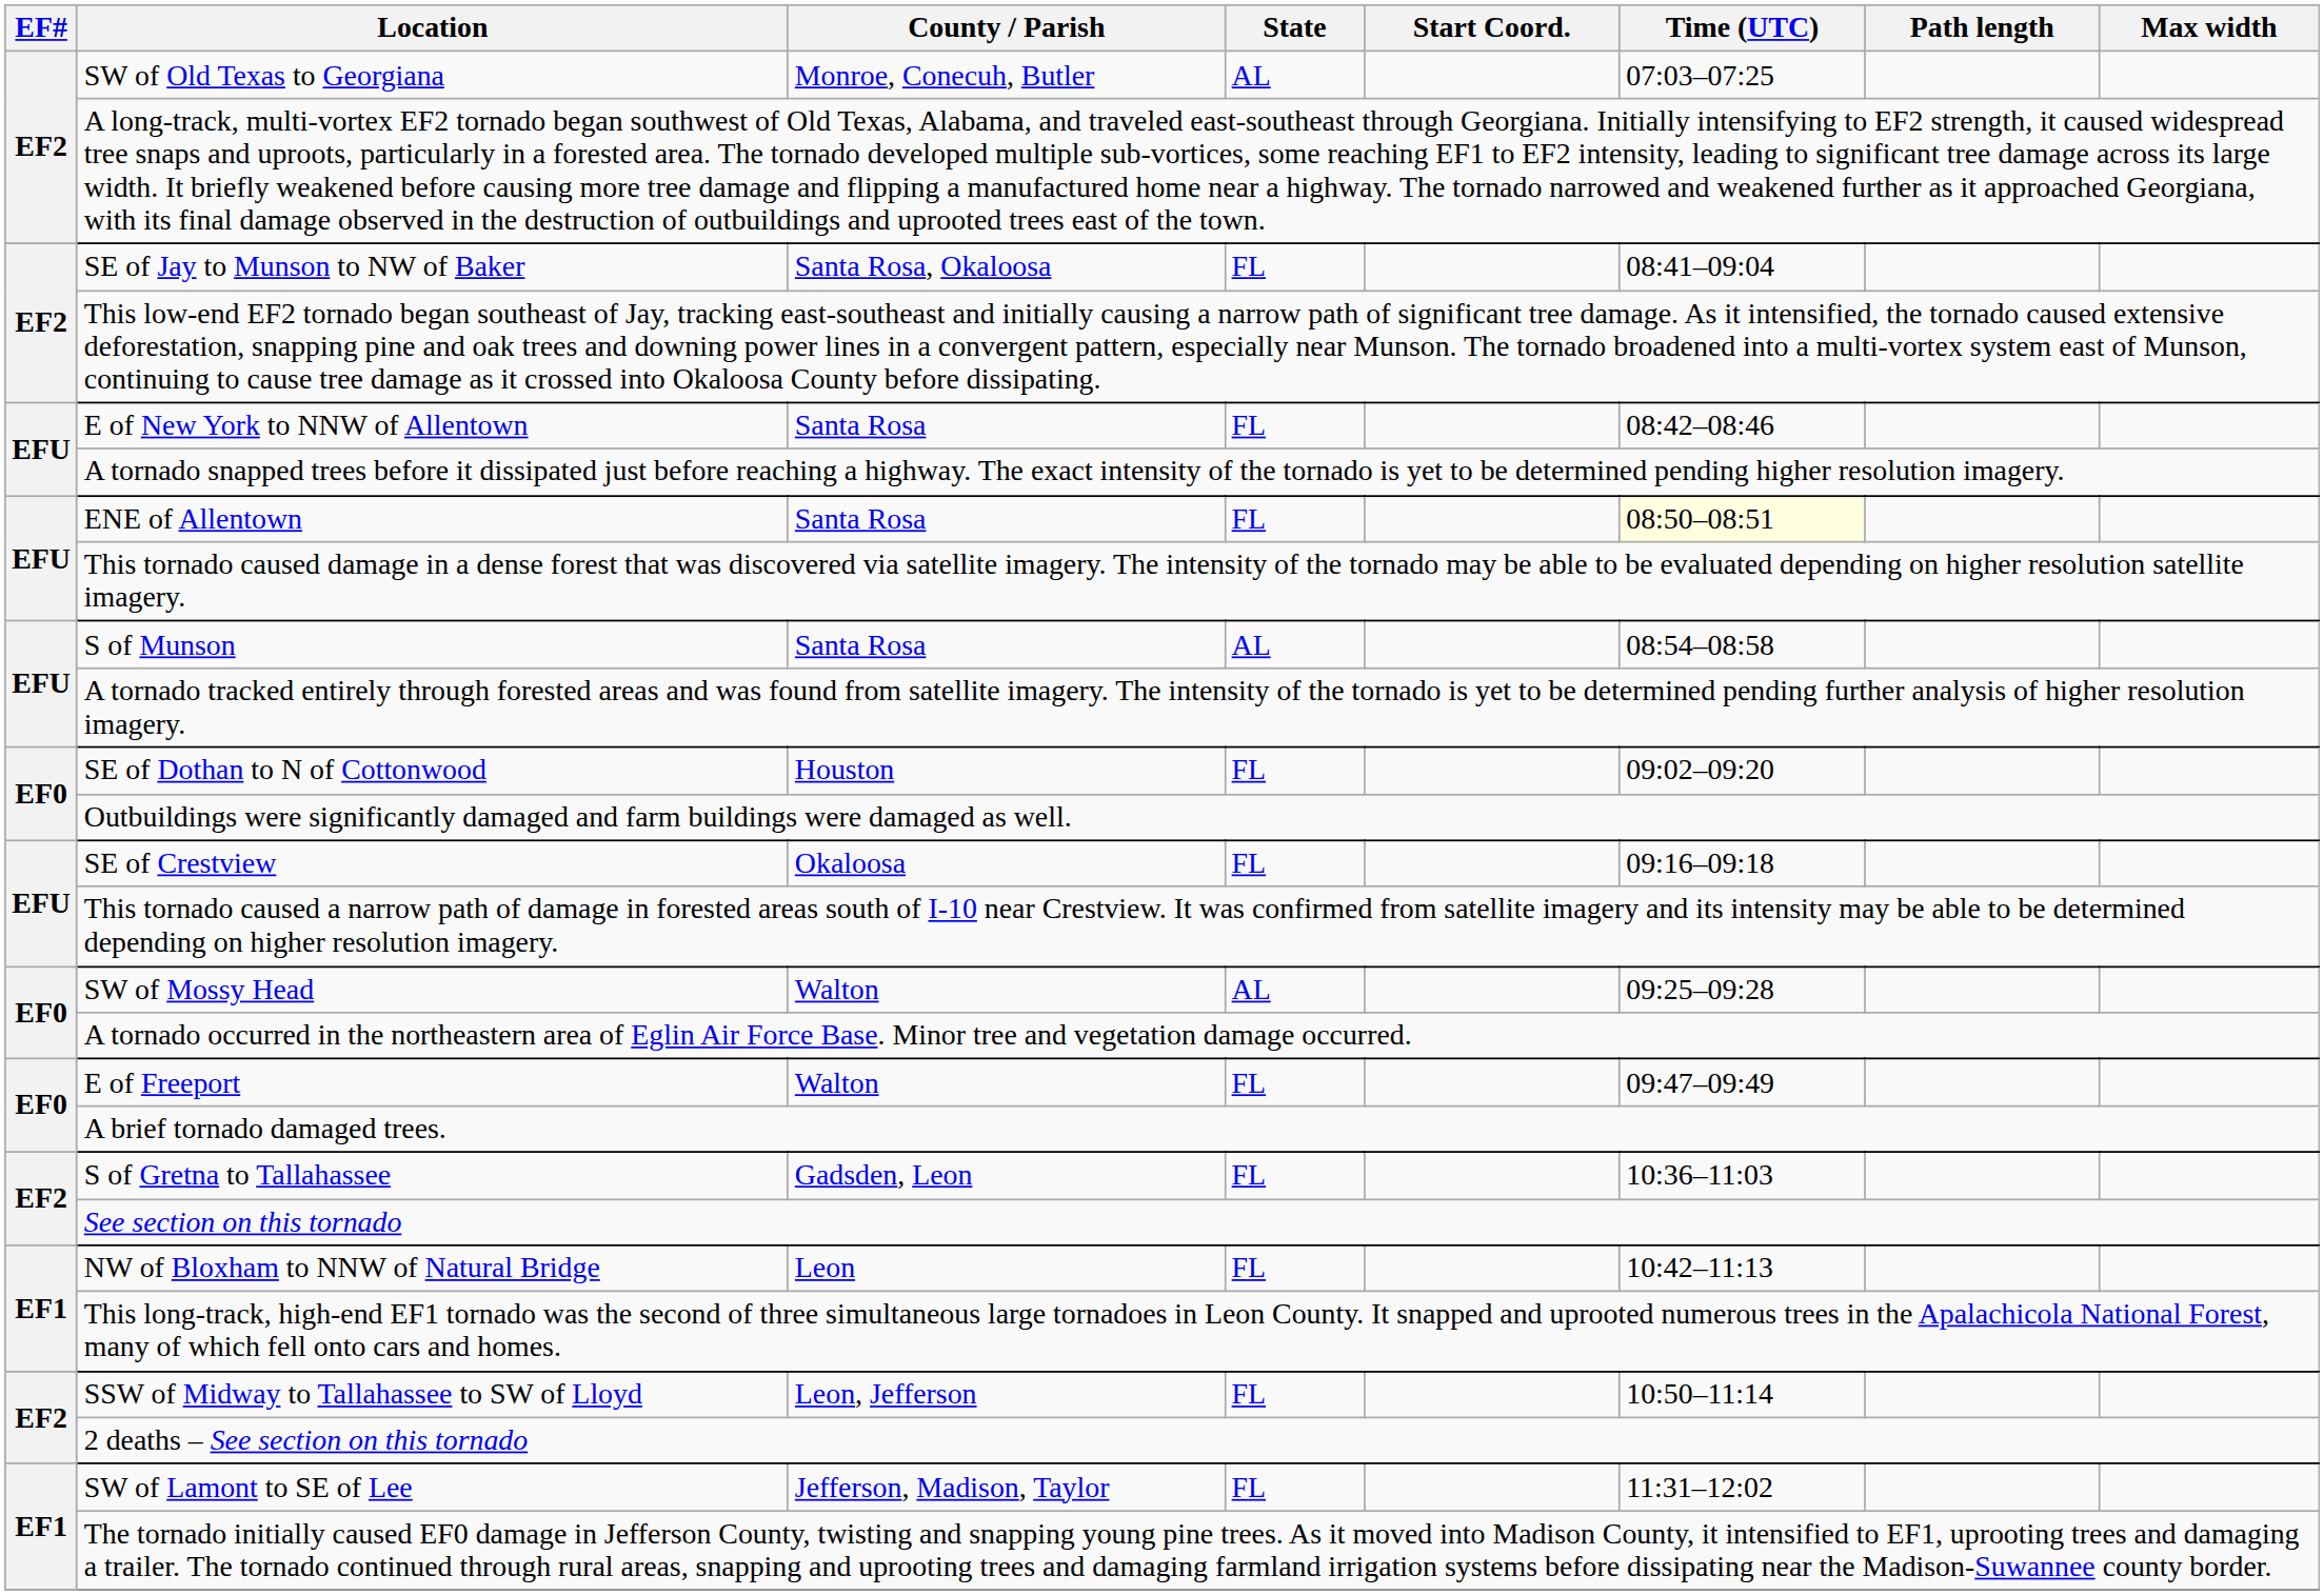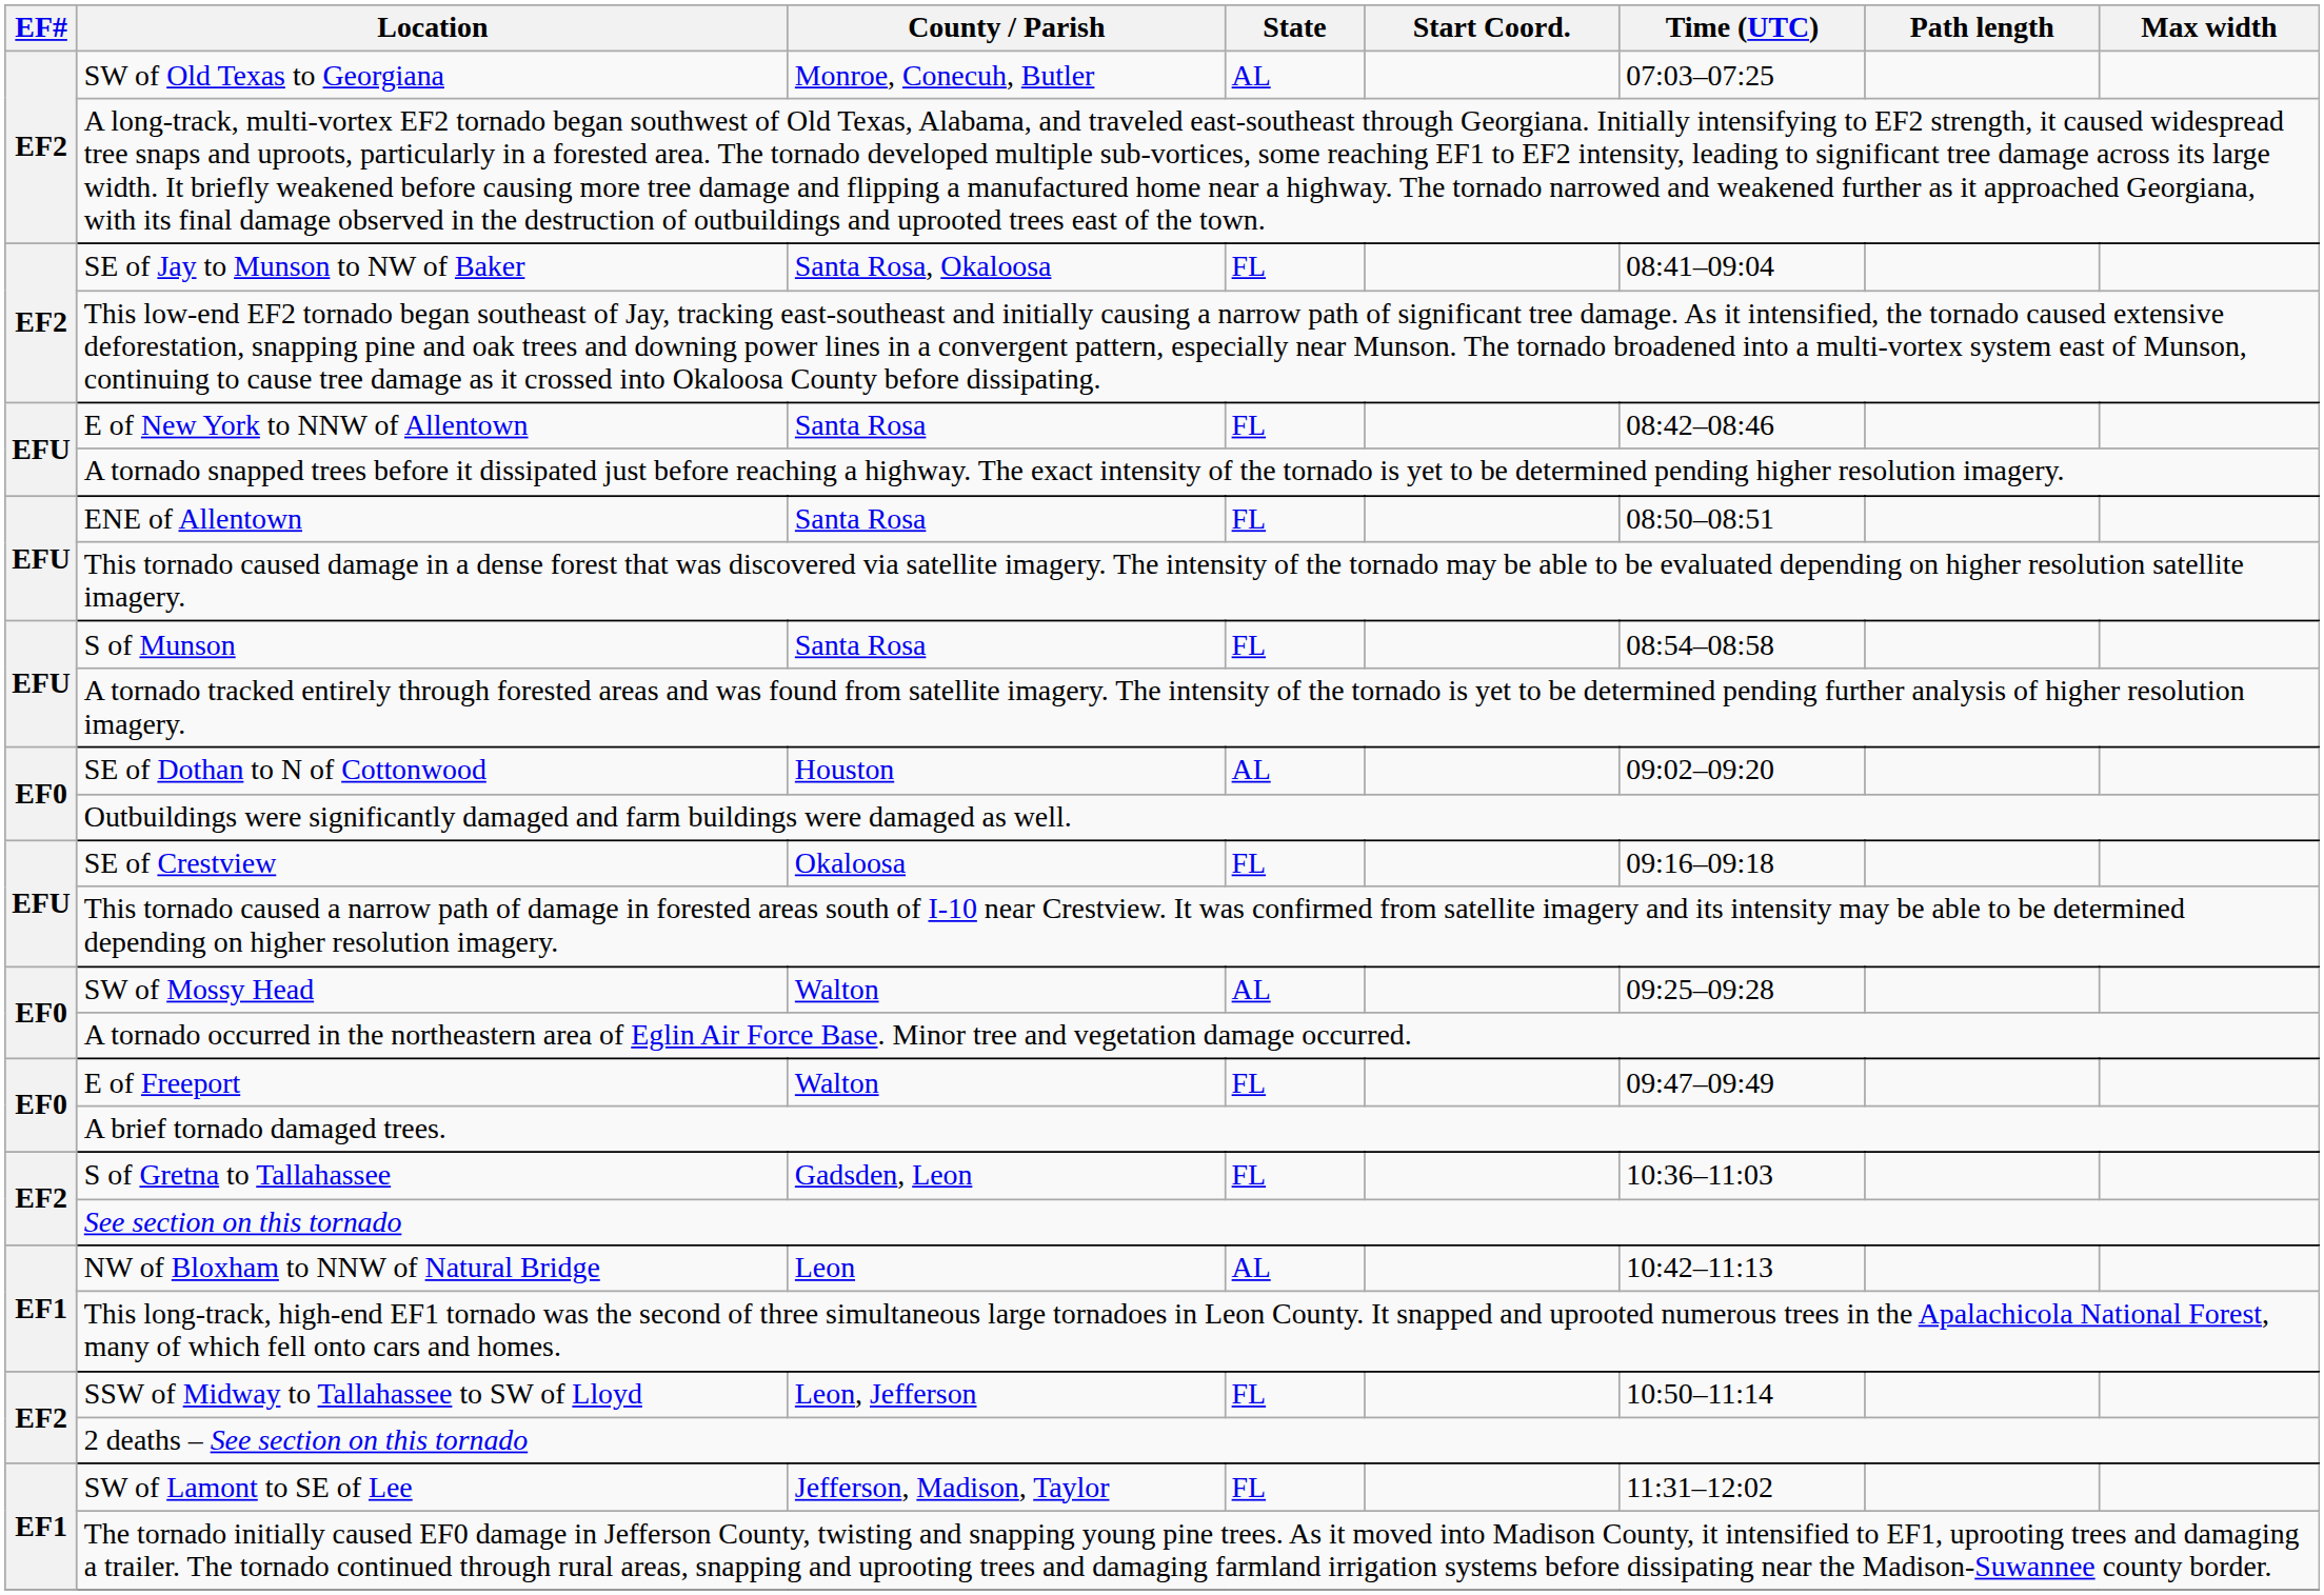ENE of Allentown | Time (UTC): lightyellow background -> no background
S of Munson | State: AL -> FL
SE of Dothan to N of Cottonwood | State: FL -> AL
NW of Bloxham to NNW of Natural Bridge | State: FL -> AL
